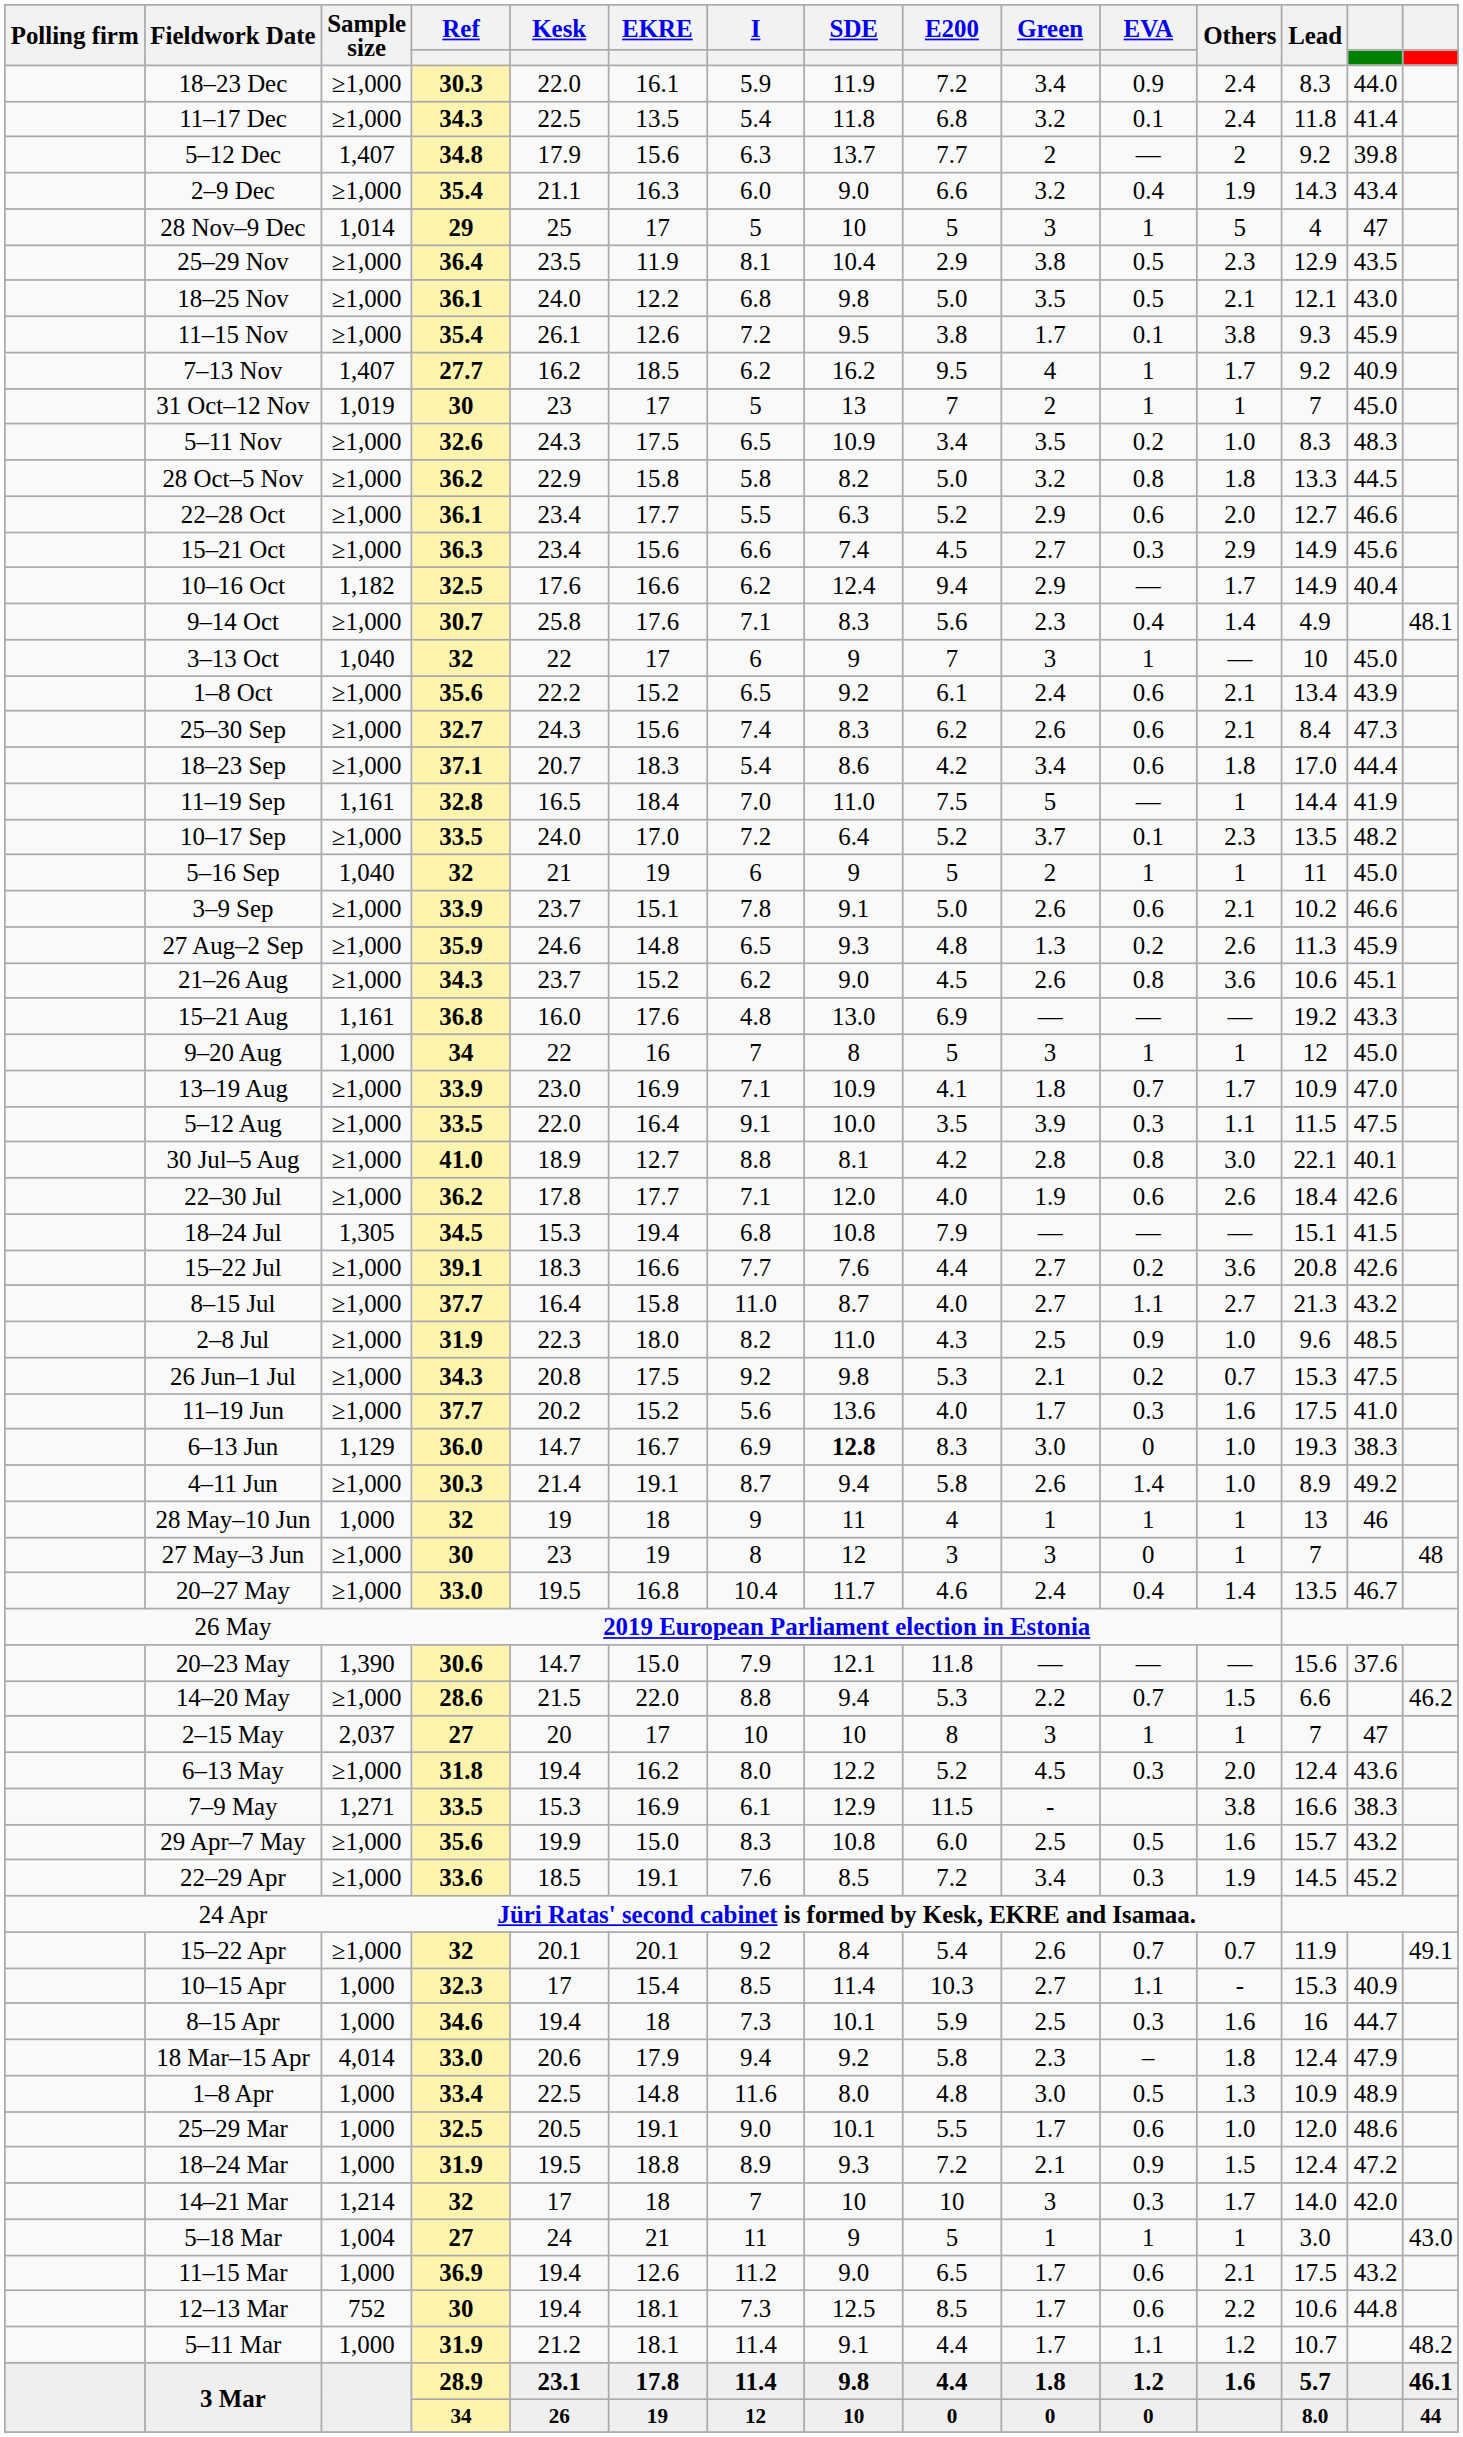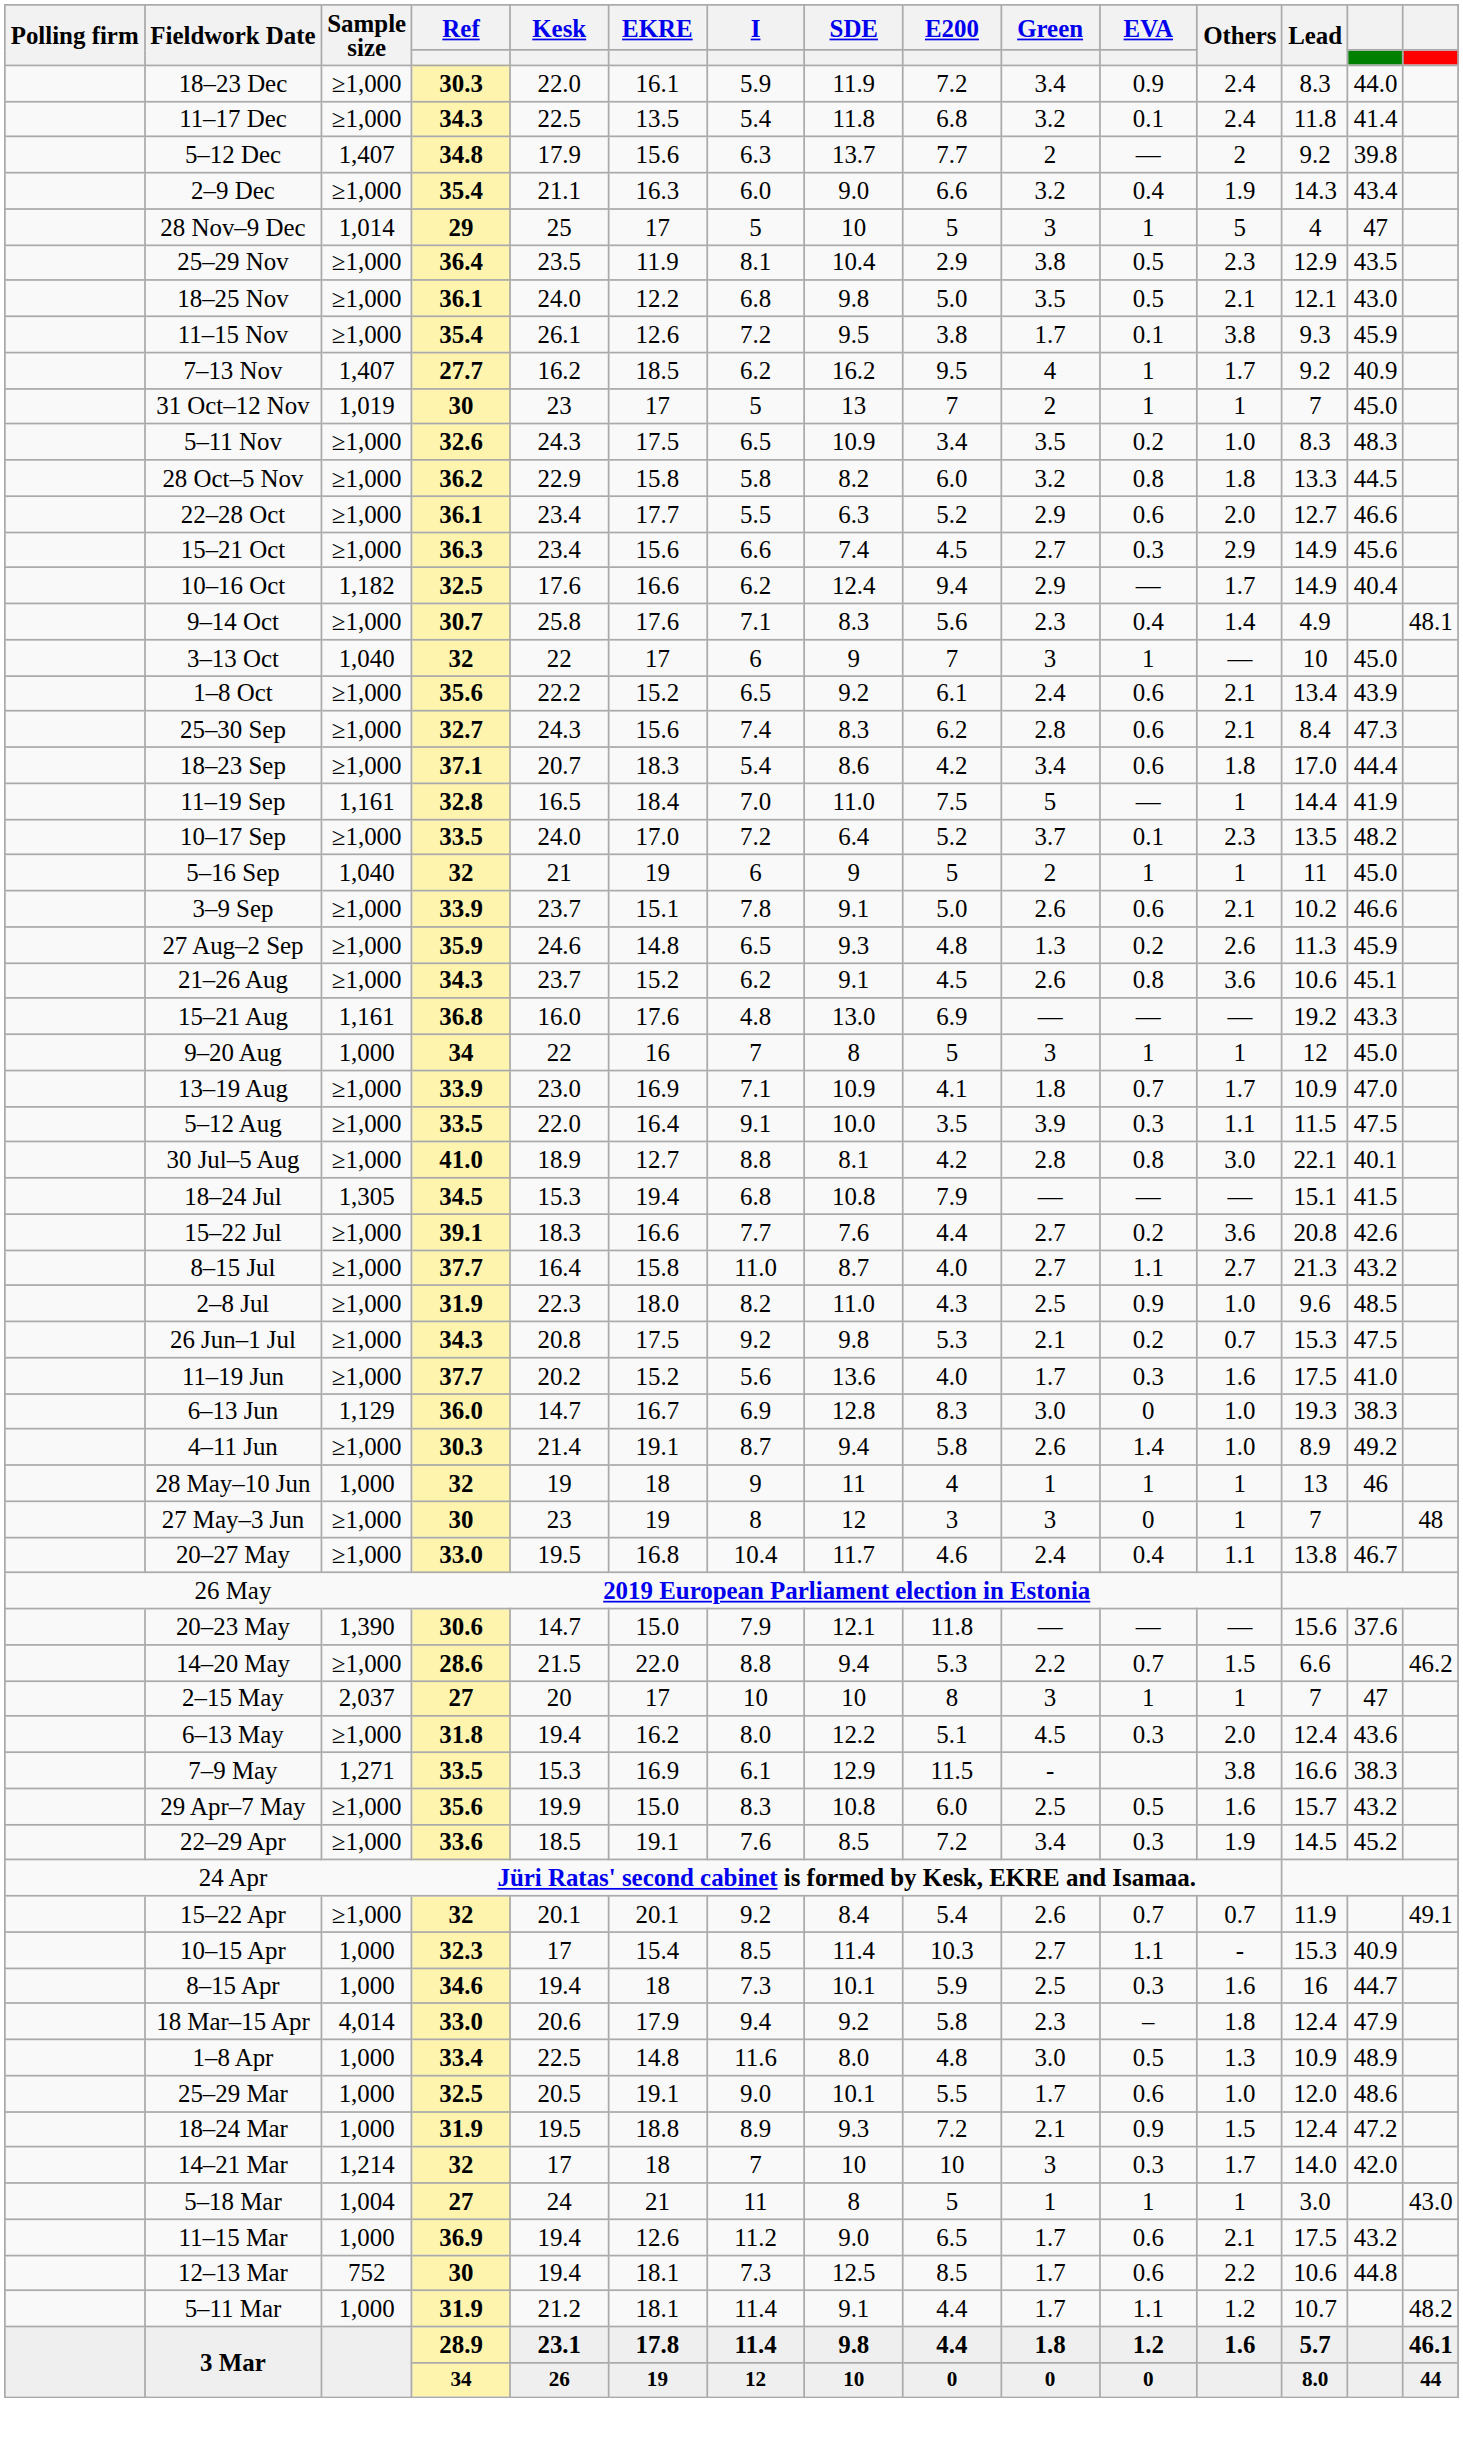28 Oct–5 Nov | E200: 5.0 -> 6.0
25–30 Sep | Green: 2.6 -> 2.8
21–26 Aug | SDE: 9.0 -> 9.1
- row: 22–30 Jul | ≥1,000 | 36.2 | 17.8 | 17.7 | 7.1 | 12.0 | 4.0 | 1.9 | 0.6 | 2.6 | 18.4 | 42.6
6–13 Jun | SDE: bold -> normal
20–27 May | Others: 1.4 -> 1.1
20–27 May | Lead: 13.5 -> 13.8
6–13 May | E200: 5.2 -> 5.1
5–18 Mar | SDE: 9 -> 8
